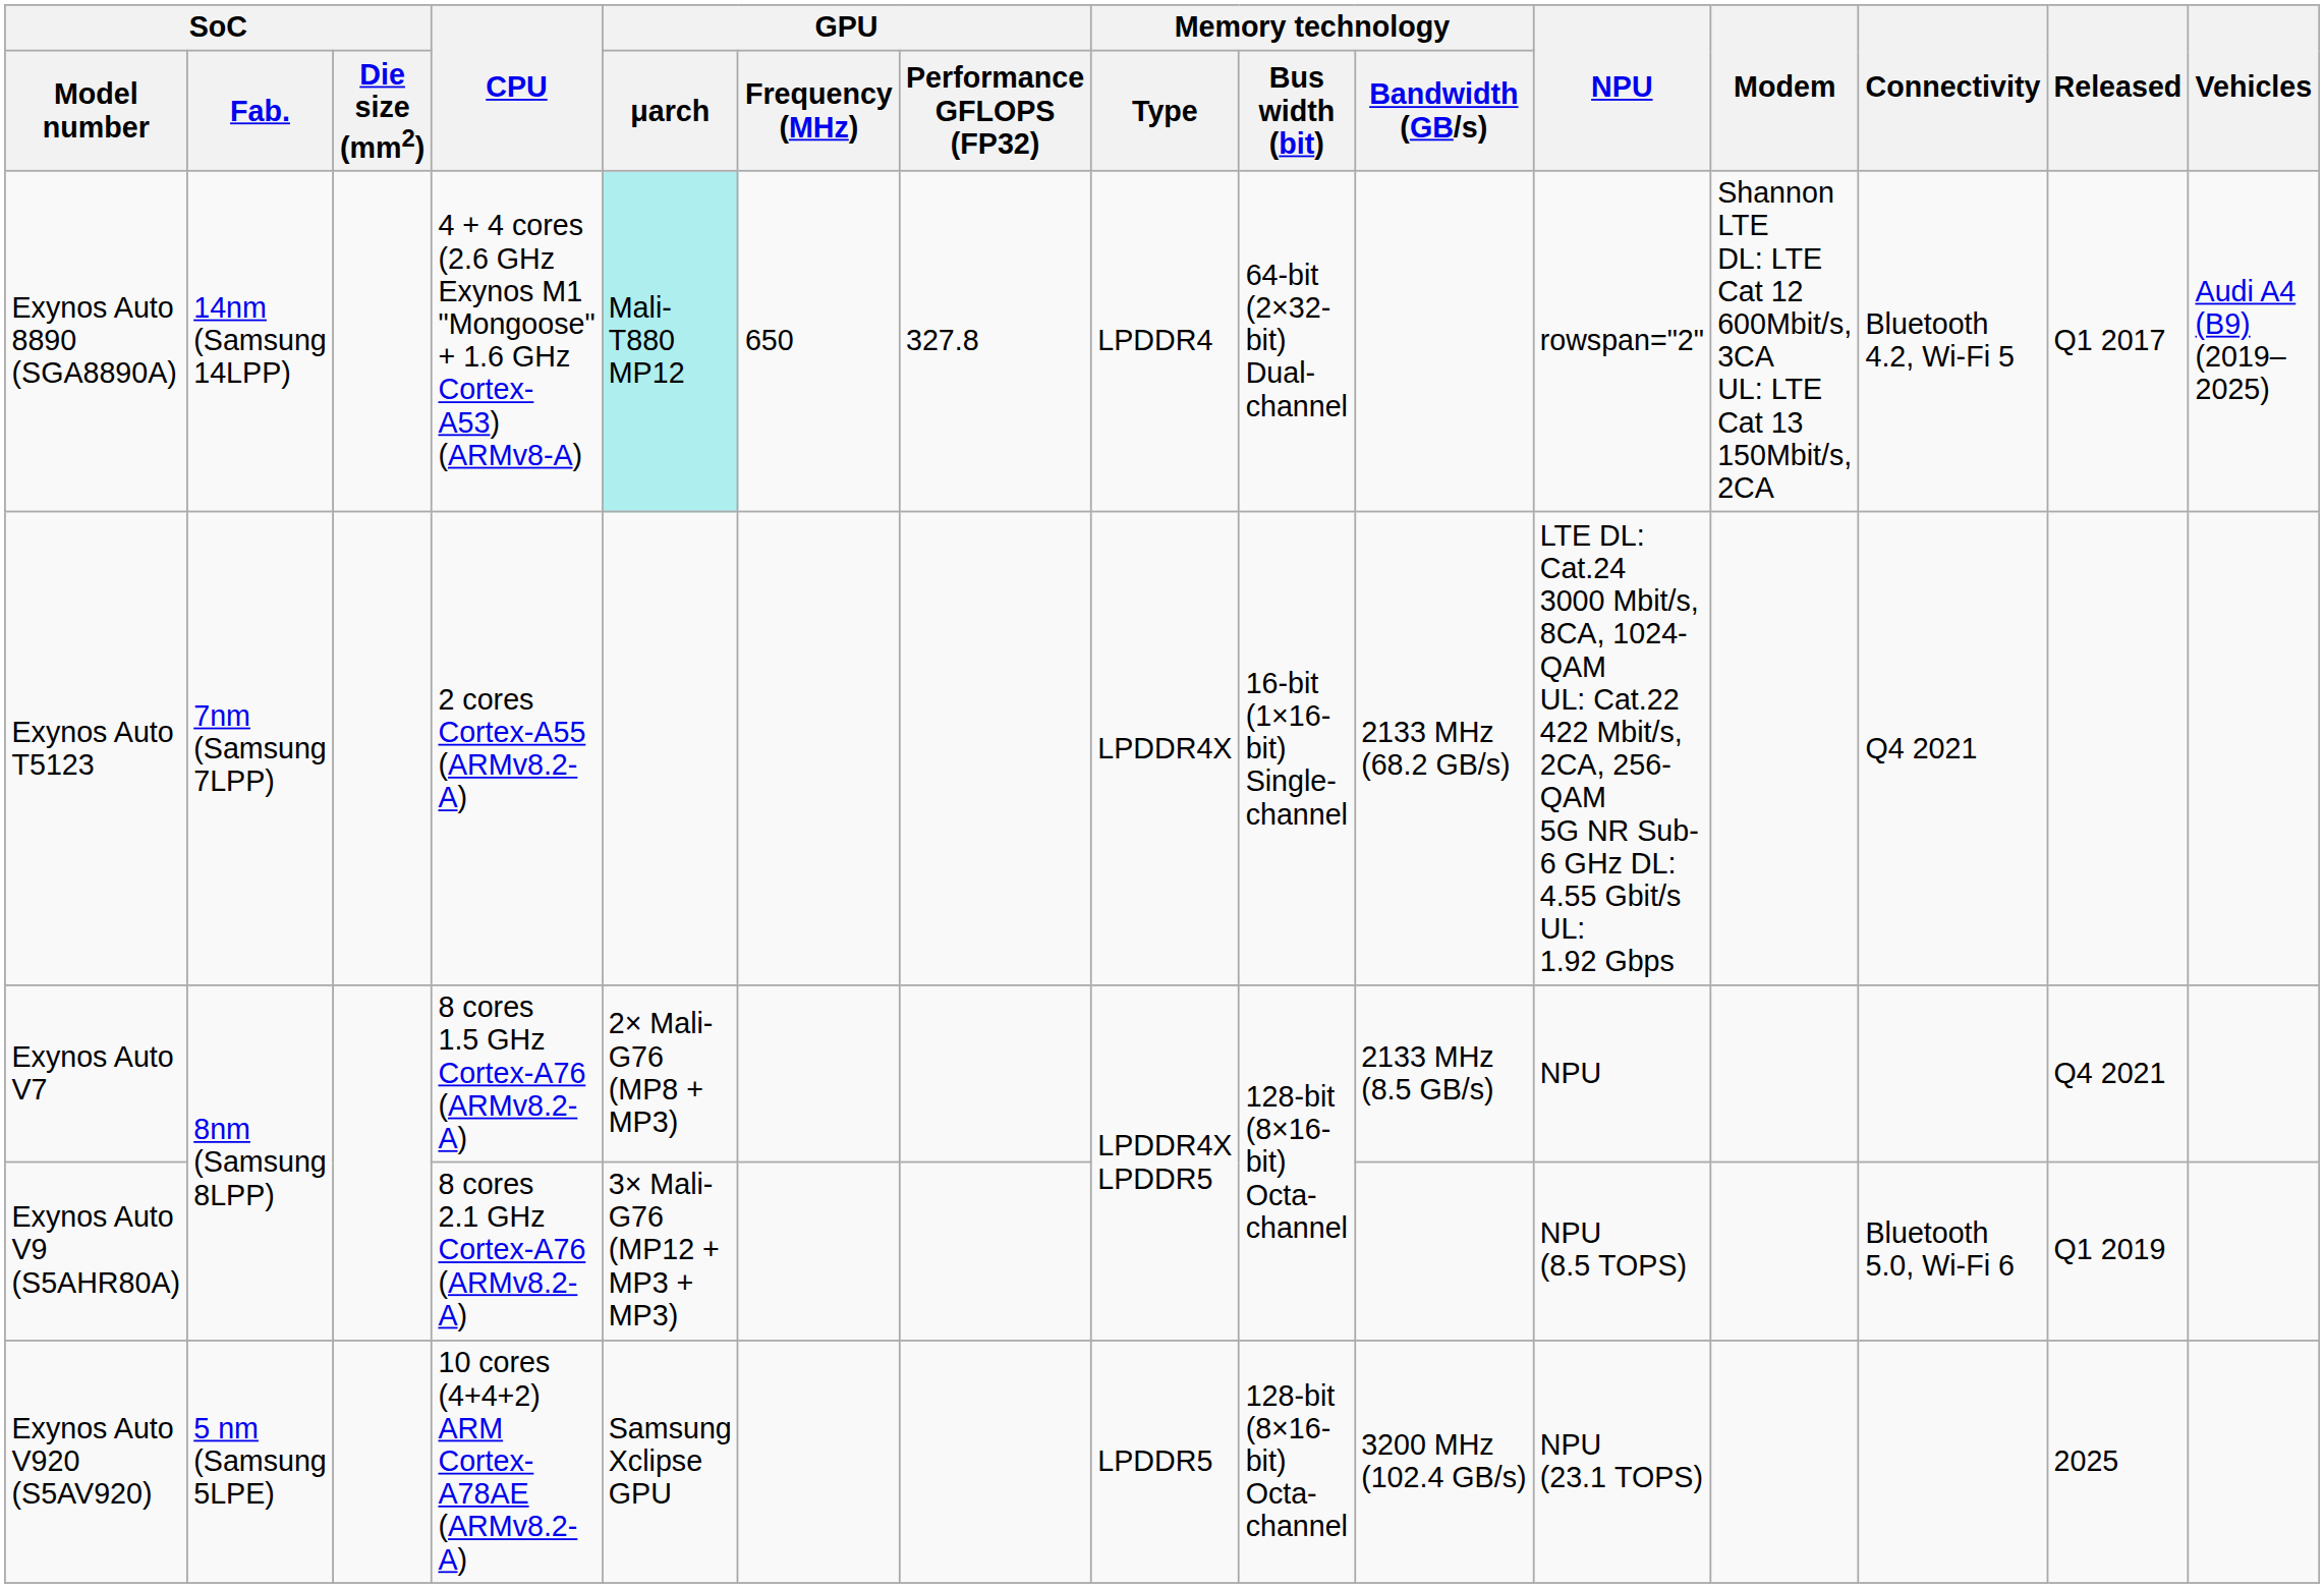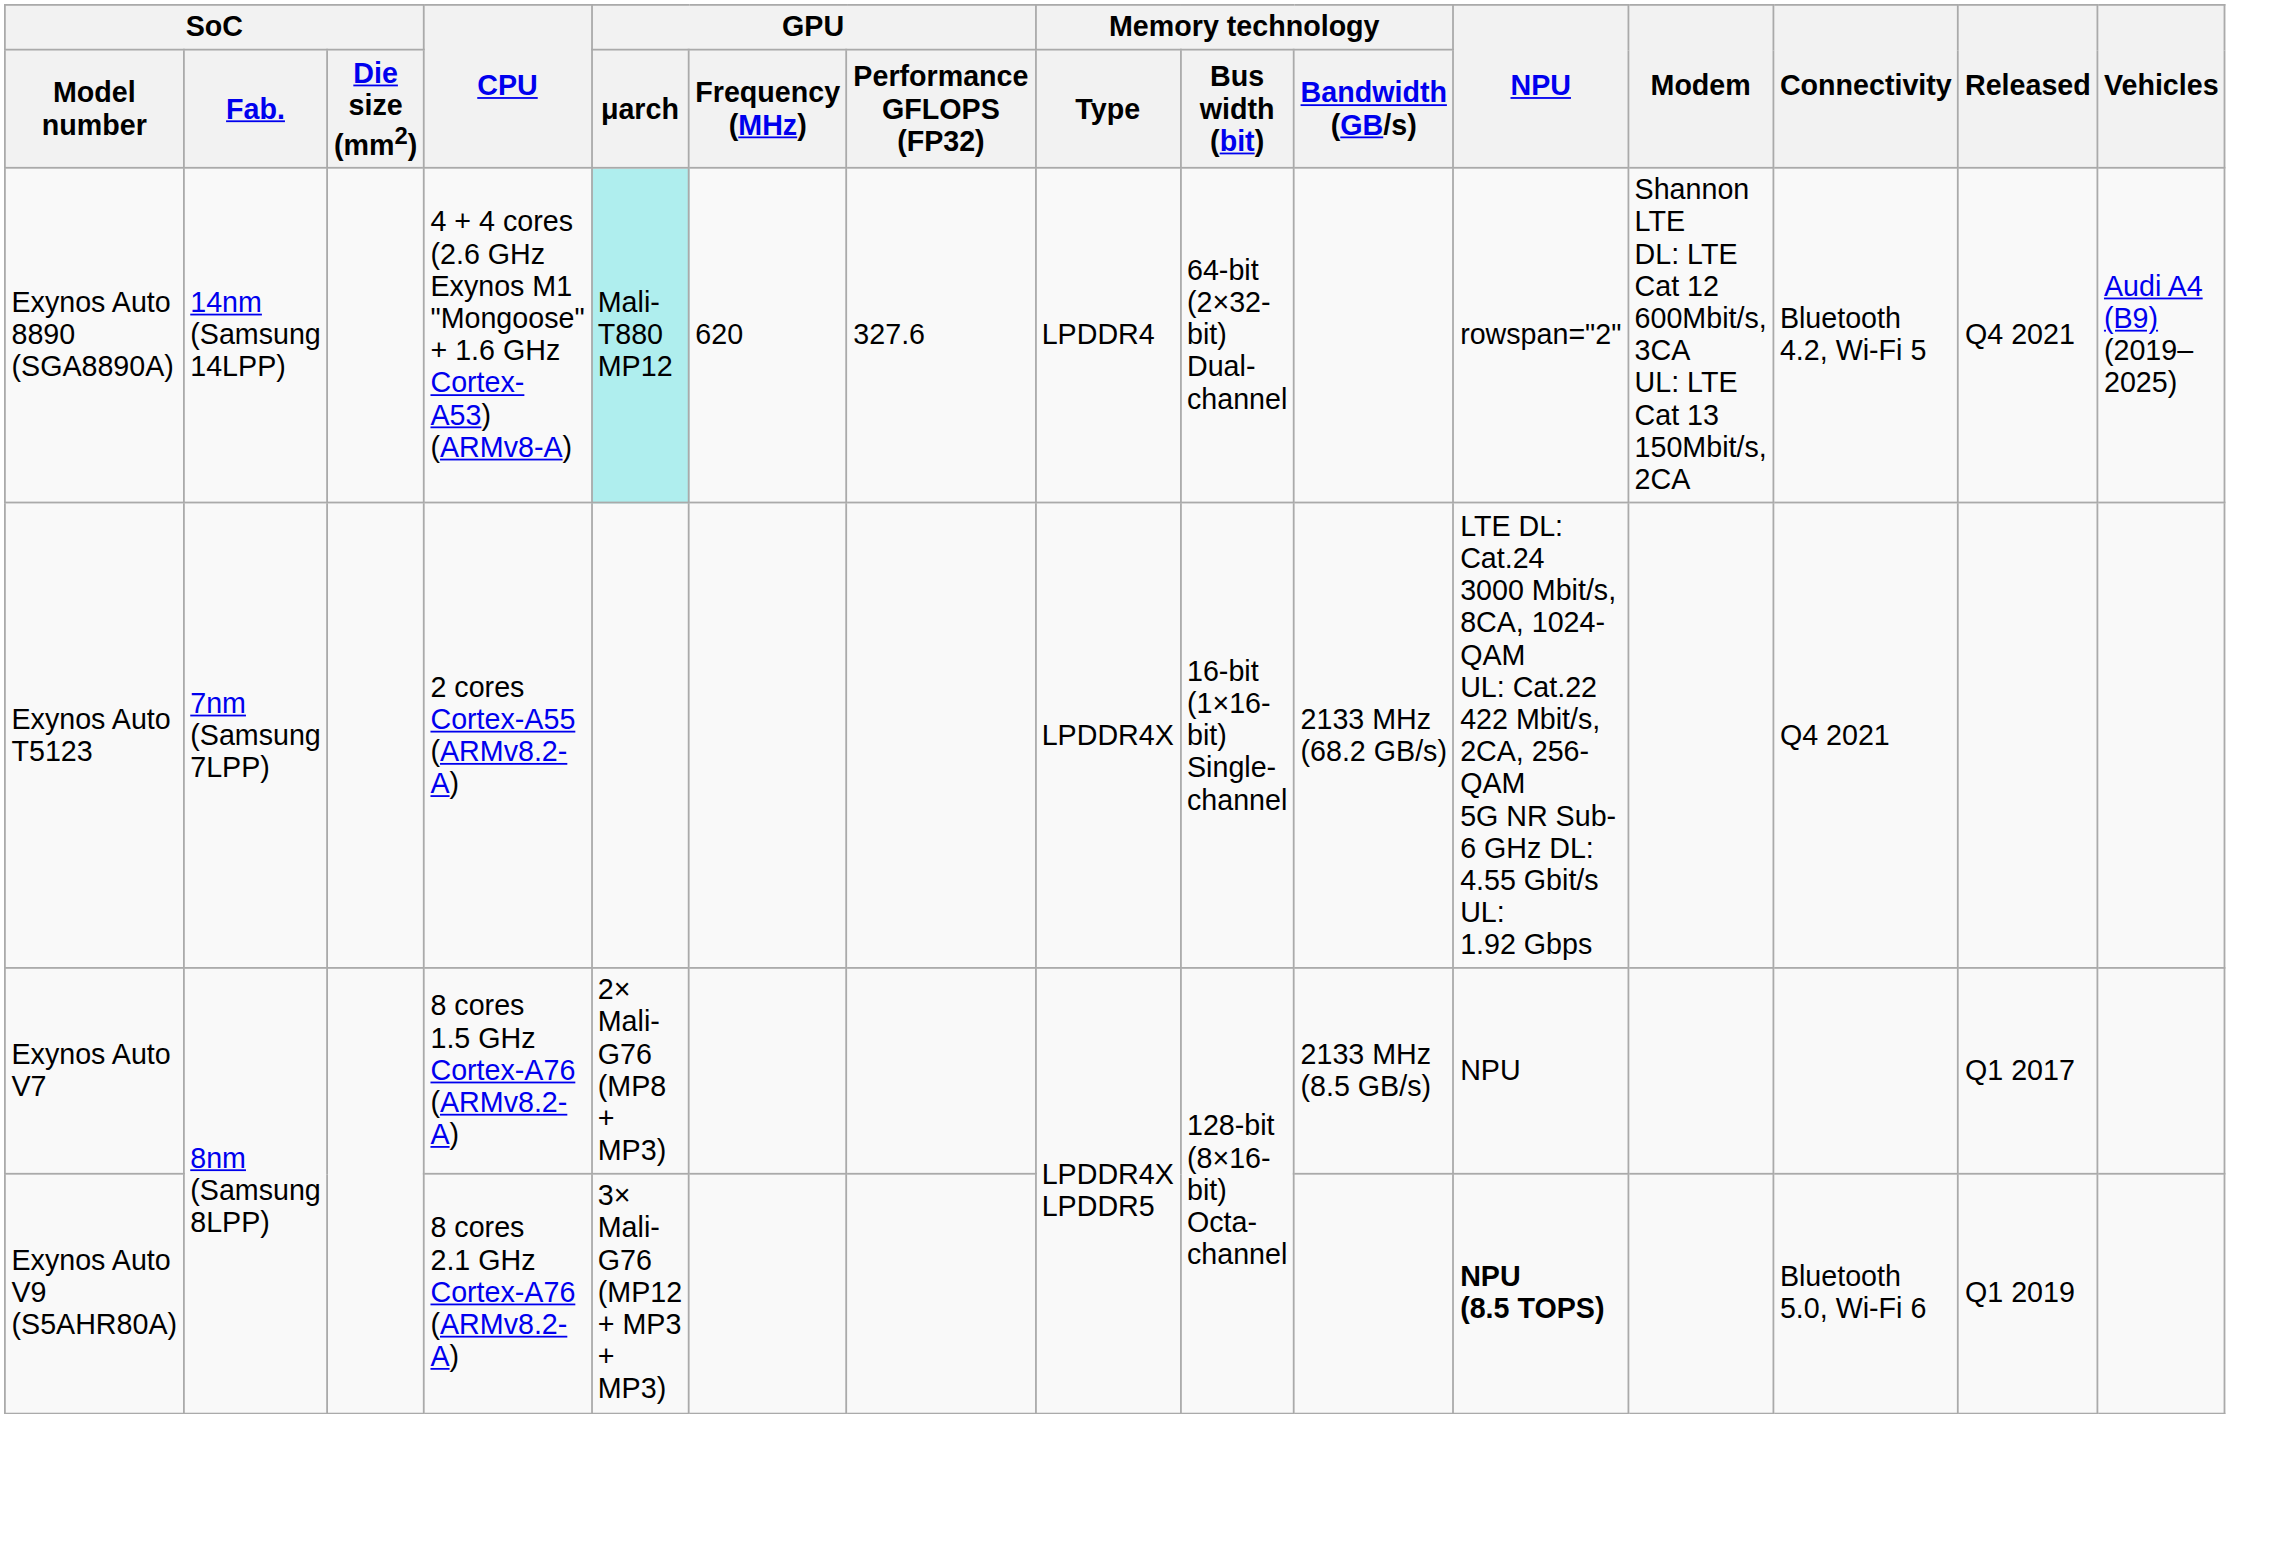Exynos Auto 8890 (SGA8890A) | GPU / Frequency (MHz): 650 -> 620
Exynos Auto 8890 (SGA8890A) | GPU / Performance GFLOPS (FP32): 327.8 -> 327.6
Exynos Auto 8890 (SGA8890A) | Released: Q1 2017 -> Q4 2021
Exynos Auto V7 | Released: Q4 2021 -> Q1 2017
Exynos Auto V9 (S5AHR80A) | NPU: normal -> bold
- row: Exynos Auto V920 (S5AV920) | 5 nm (Samsung 5LPE) | 10 cores (4+4+2) ARM Cortex-A78AE (ARMv8.2-A) | Samsung Xclipse GPU | LPDDR5 | 128-bit (8×16-bit) Octa-channel | 3200 MHz (102.4 GB/s) | NPU (23.1 TOPS) | 2025
